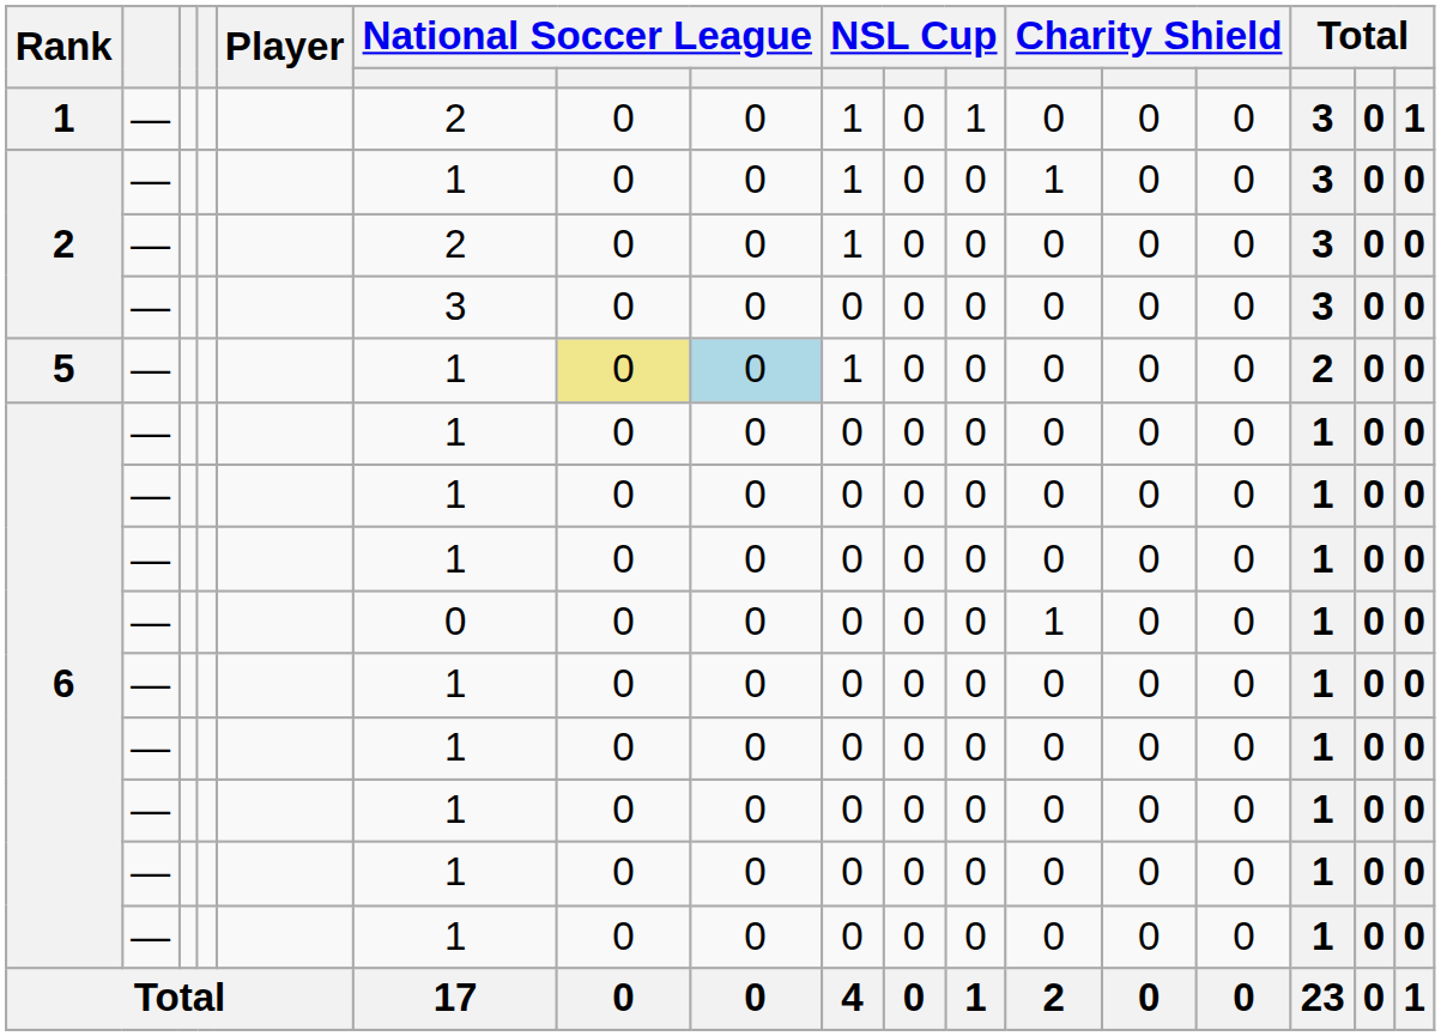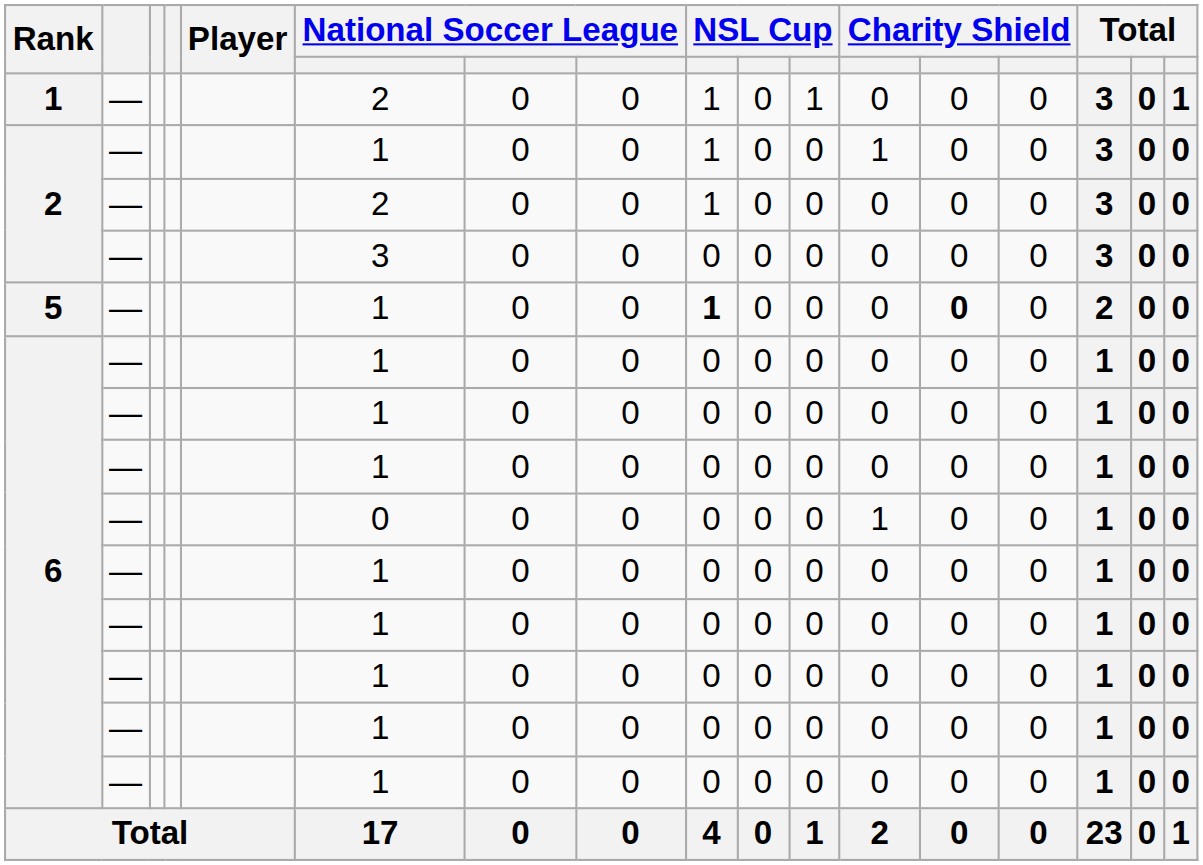5 | column 7: khaki background -> no background
5 | column 8: lightblue background -> no background
5 | column 9: normal -> bold
5 | column 13: normal -> bold
